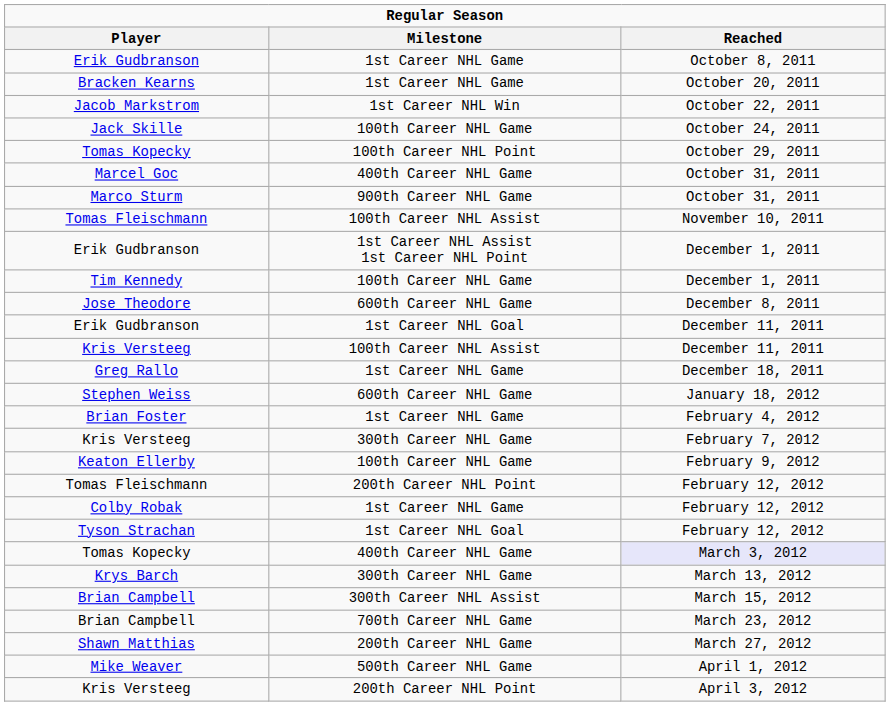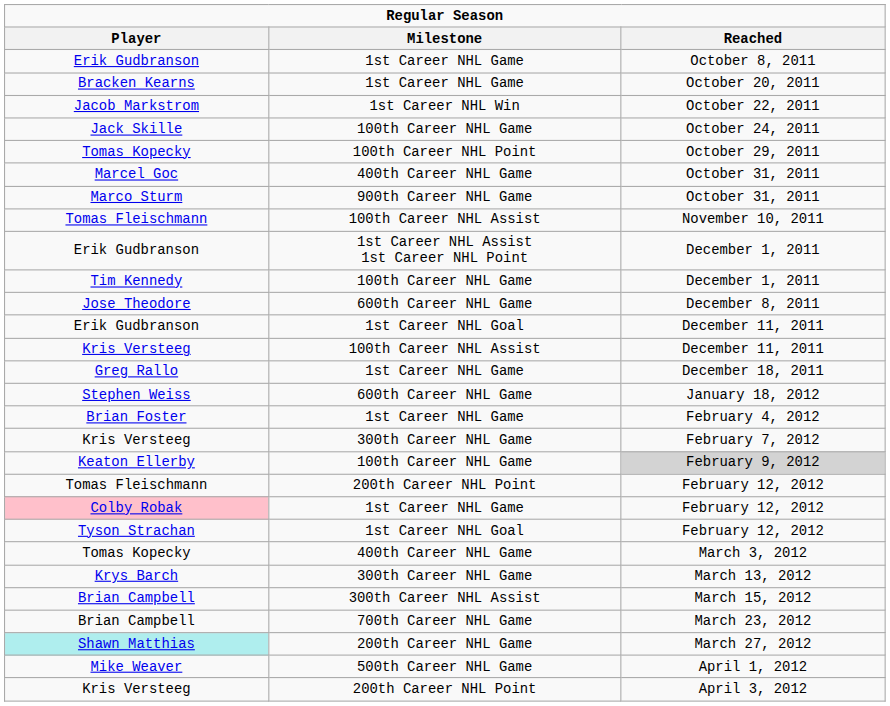row 20 | Reached: no background -> lightgrey background
row 22 | Player: no background -> pink background
row 24 | Reached: lavender background -> no background
row 28 | Player: no background -> paleturquoise background
